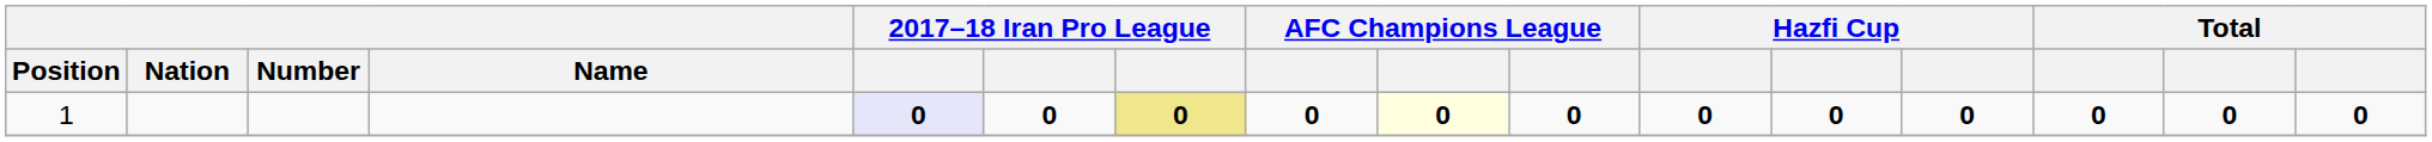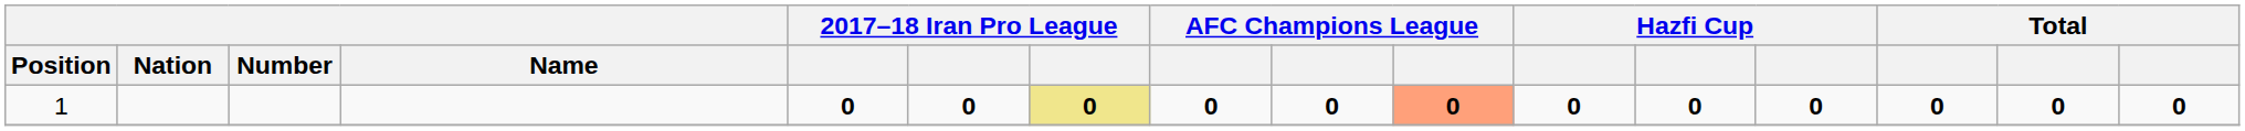1 | column 5: lavender background -> no background
1 | column 9: lightyellow background -> no background
1 | column 10: no background -> lightsalmon background
